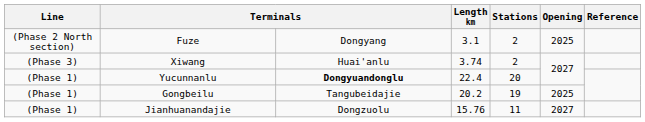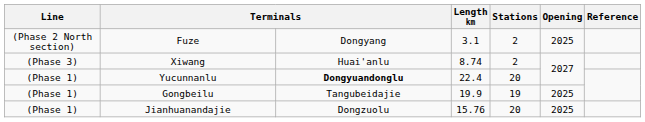Xiwang | Length km: 3.74 -> 8.74
Gongbeilu | Length km: 20.2 -> 19.9
Jianhuanandajie | Stations: 11 -> 20
Jianhuanandajie | Opening: 2027 -> 2025
